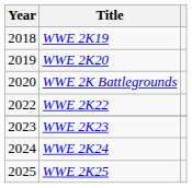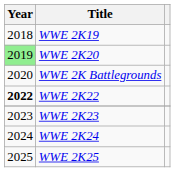WWE 2K20 | Year: no background -> lightgreen background
WWE 2K22 | Year: normal -> bold
